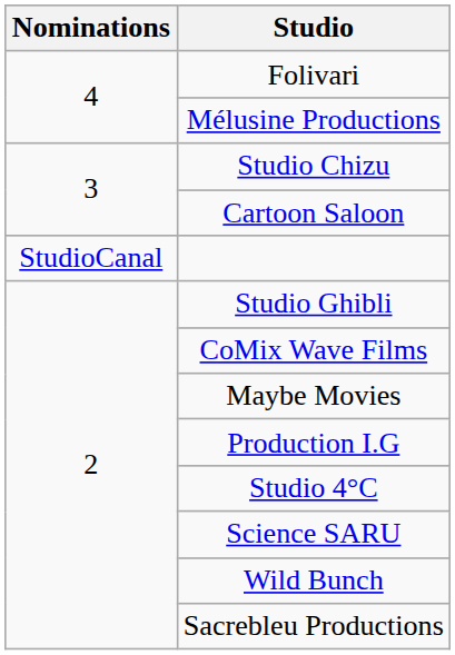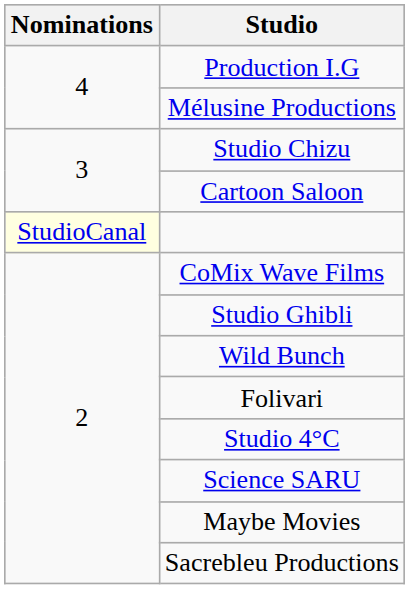row 2 | Studio: Folivari -> Production I.G
row 6 | Nominations: no background -> lightyellow background
row 7 | Studio: Studio Ghibli -> CoMix Wave Films
row 8 | Studio: CoMix Wave Films -> Studio Ghibli
row 9 | Studio: Maybe Movies -> Wild Bunch
row 10 | Studio: Production I.G -> Folivari
row 13 | Studio: Wild Bunch -> Maybe Movies
